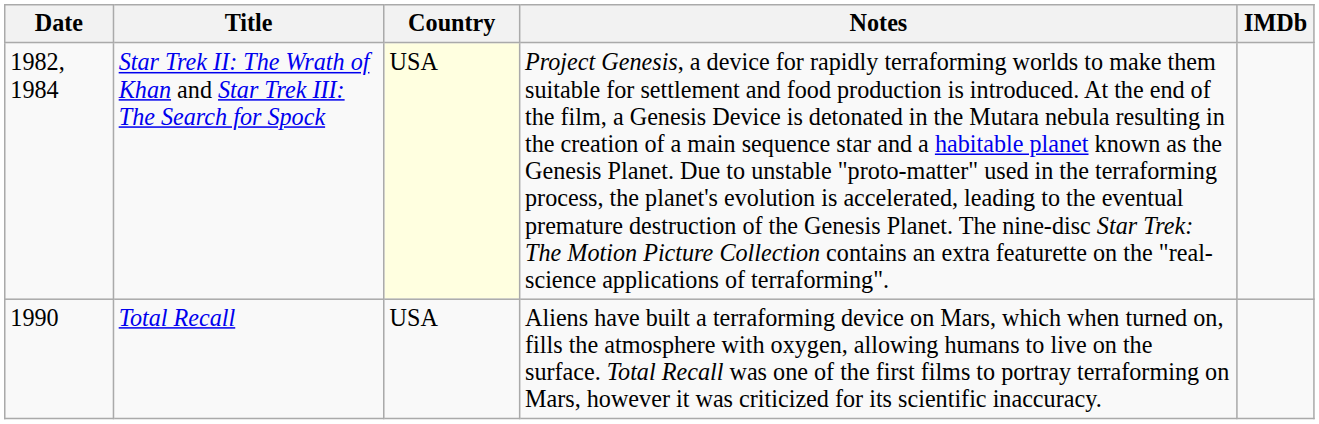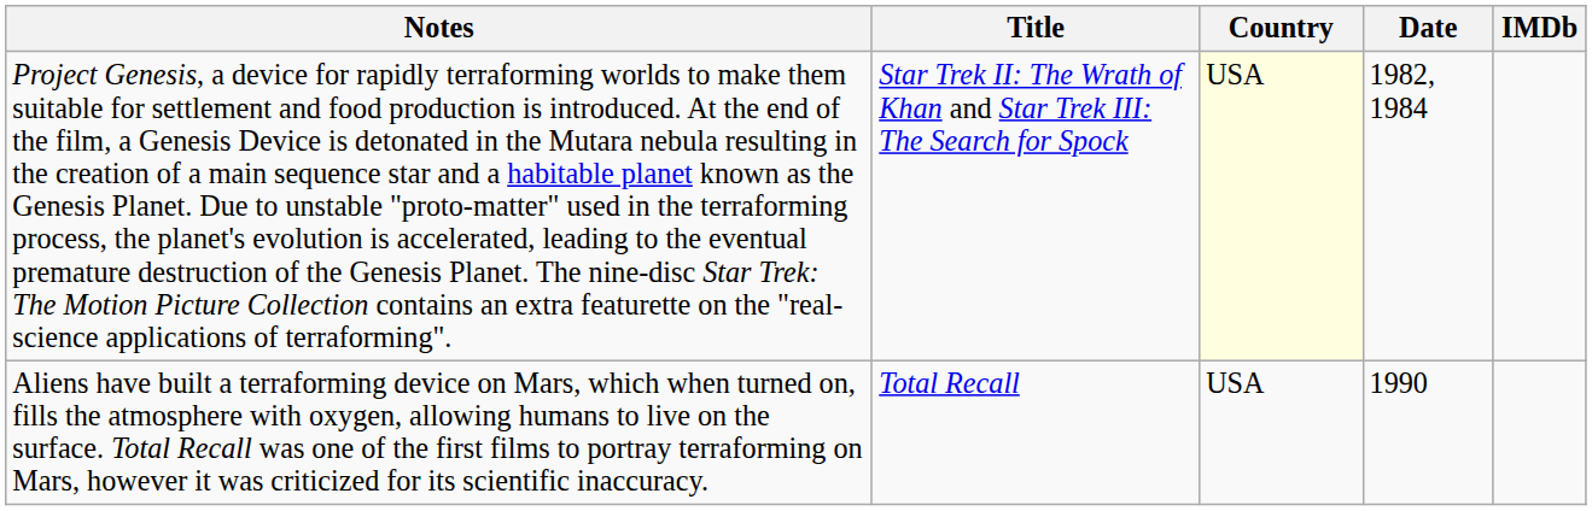columns swapped: Date <-> Notes
